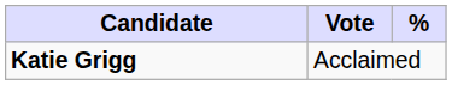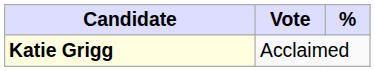Katie Grigg | Candidate: no background -> lightyellow background
